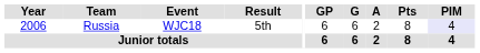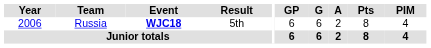Russia | Event: normal -> bold
Russia | PIM: lavender background -> no background
